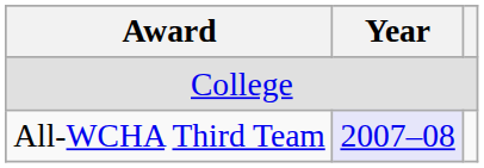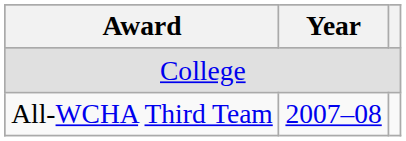All-WCHA Third Team | Year: lavender background -> no background
